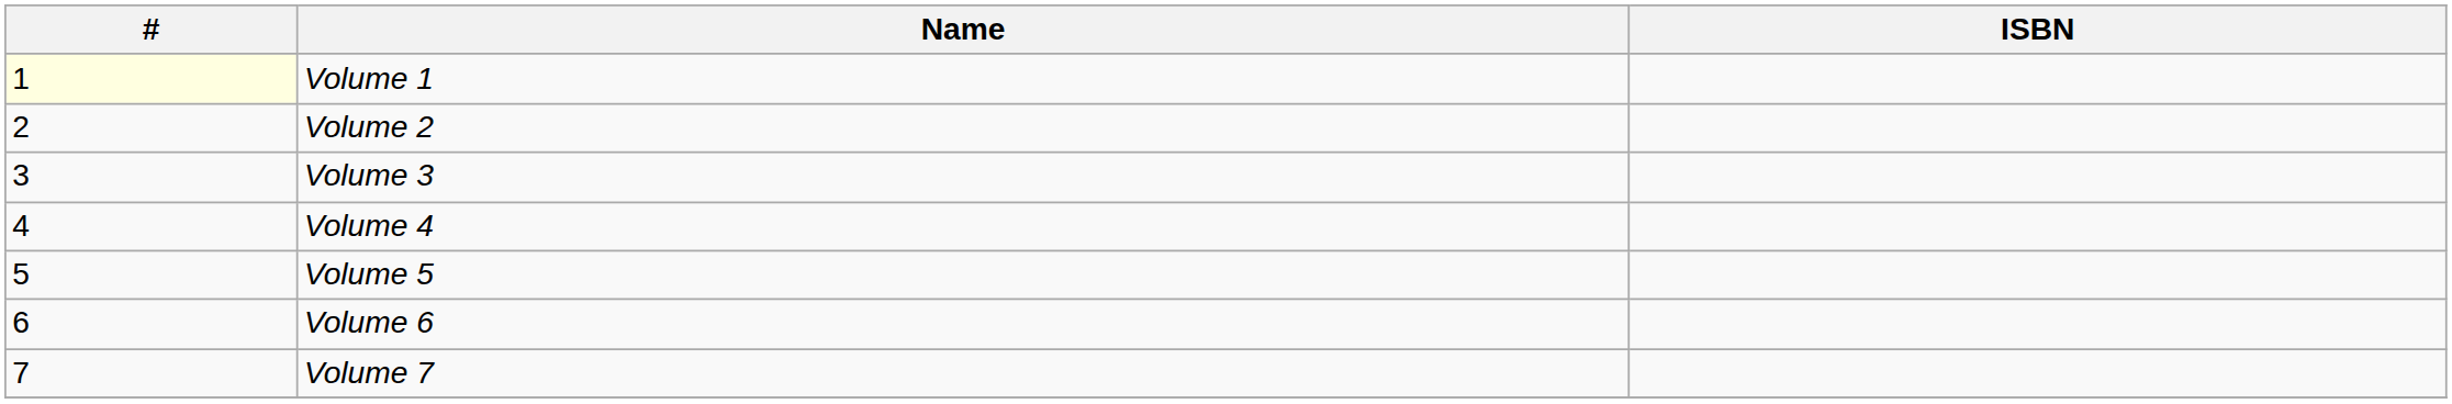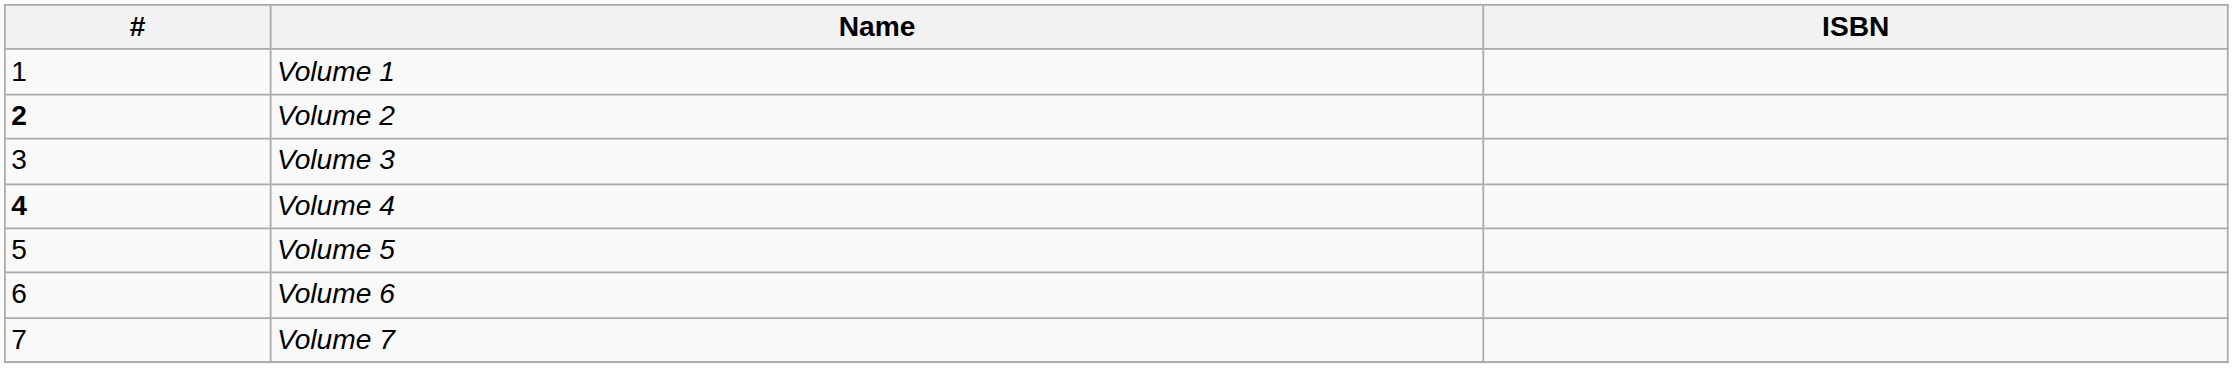Volume 1 | #: lightyellow background -> no background
Volume 2 | #: normal -> bold
Volume 4 | #: normal -> bold
